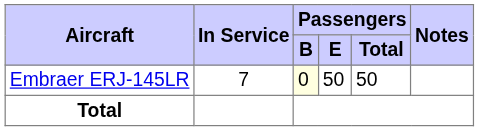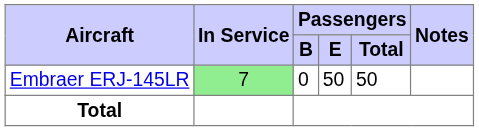Embraer ERJ-145LR | In Service: no background -> lightgreen background
Embraer ERJ-145LR | Passengers / B: lightyellow background -> no background
